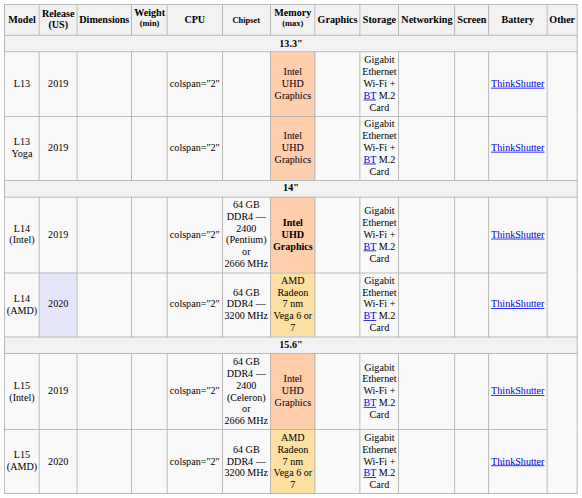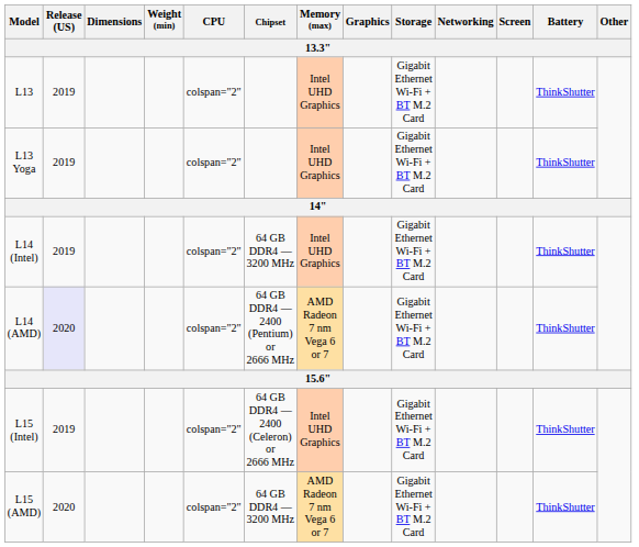L14 (Intel) | Chipset: 64 GB DDR4 — 2400 (Pentium) or 2666 MHz -> 64 GB DDR4 — 3200 MHz
L14 (Intel) | Memory (max): bold -> normal
L14 (AMD) | Chipset: 64 GB DDR4 — 3200 MHz -> 64 GB DDR4 — 2400 (Pentium) or 2666 MHz
